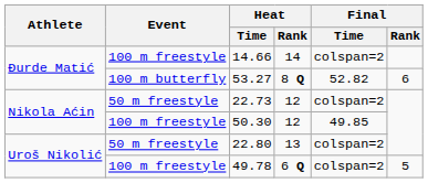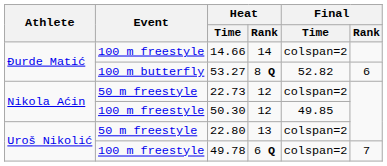49.78 | Final / Rank: 5 -> 7
